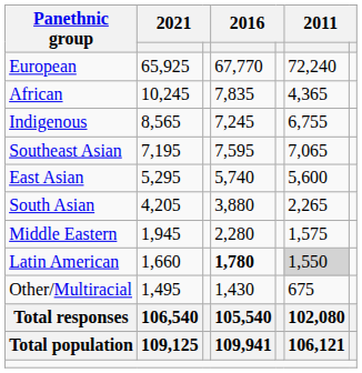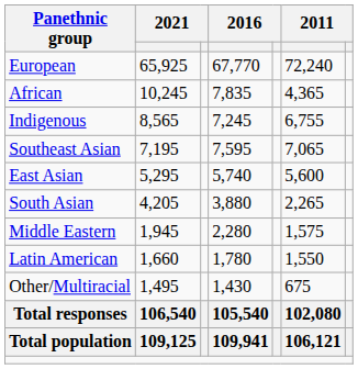Latin American | column 4: bold -> normal
Latin American | column 6: lightgrey background -> no background
